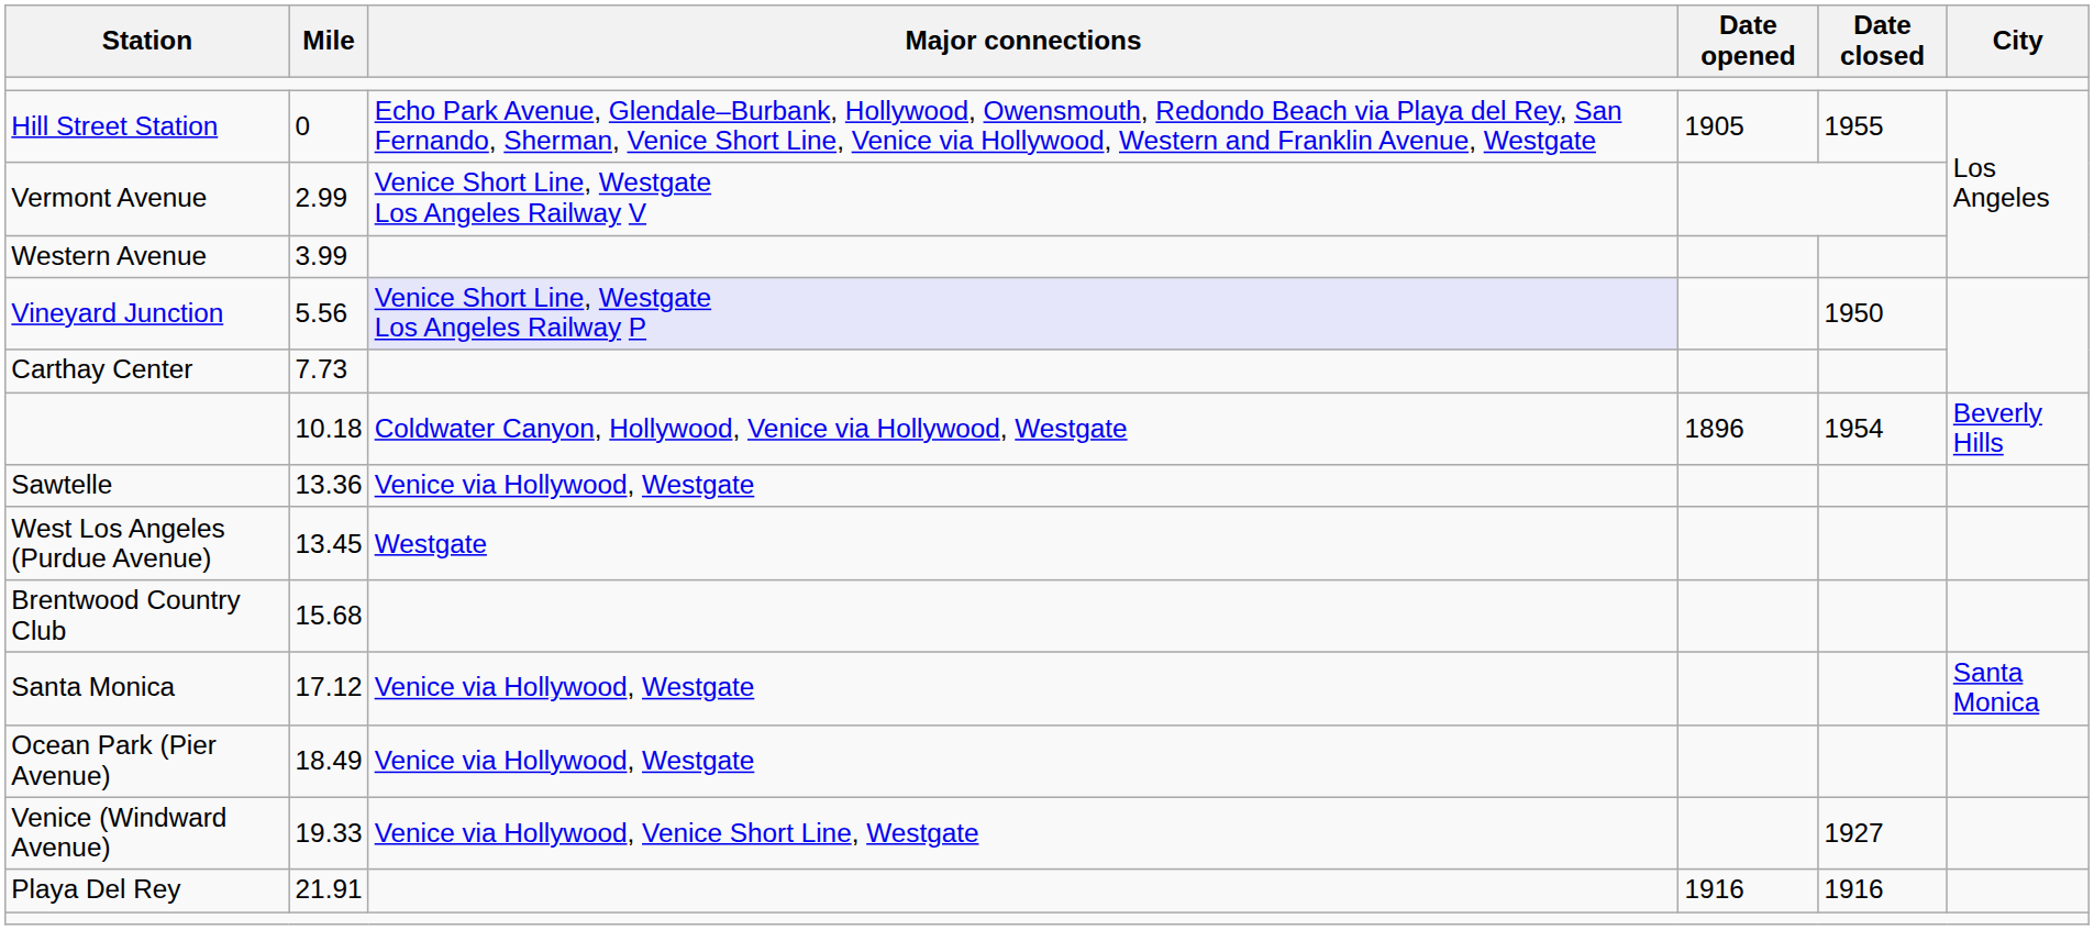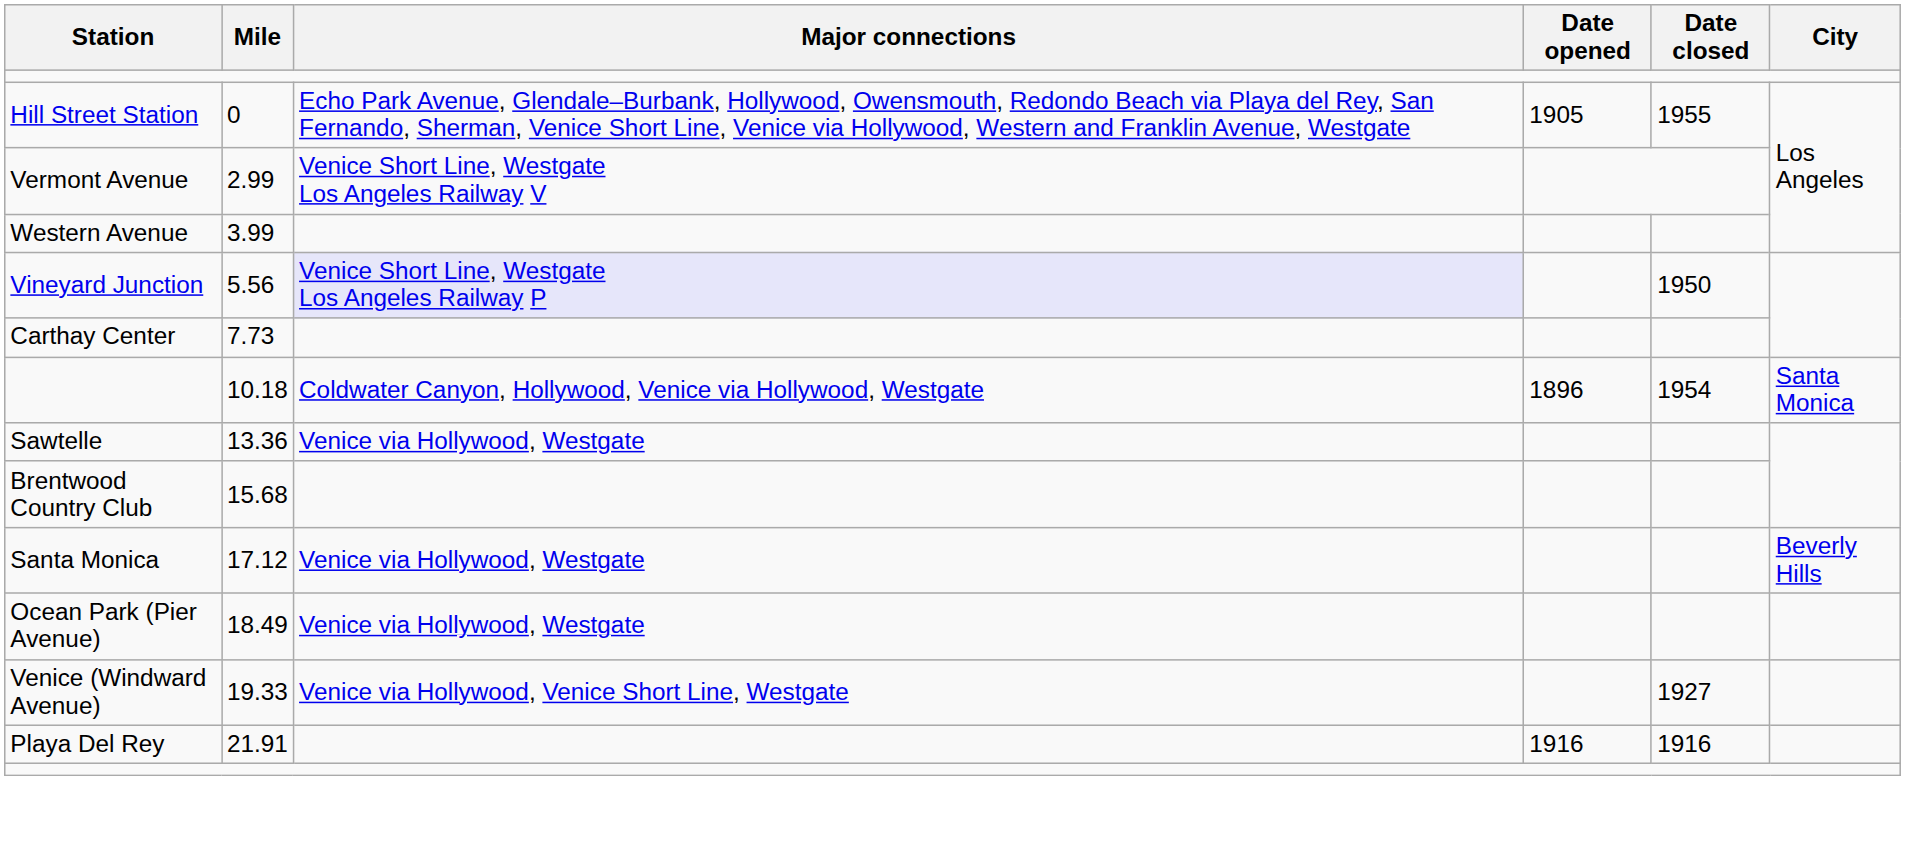10.18 | City: Beverly Hills -> Santa Monica
- row: West Los Angeles (Purdue Avenue) | 13.45 | Westgate
17.12 | City: Santa Monica -> Beverly Hills
